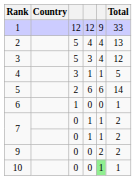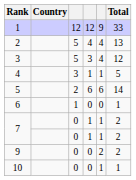10 | column 5: lightgreen background -> no background
